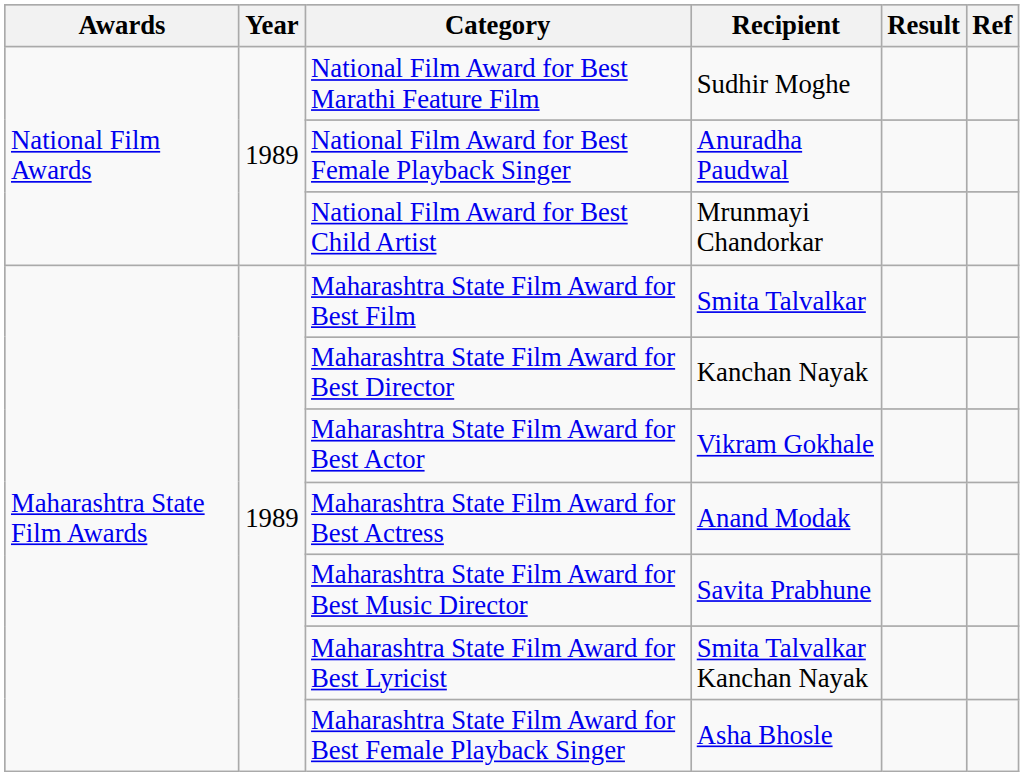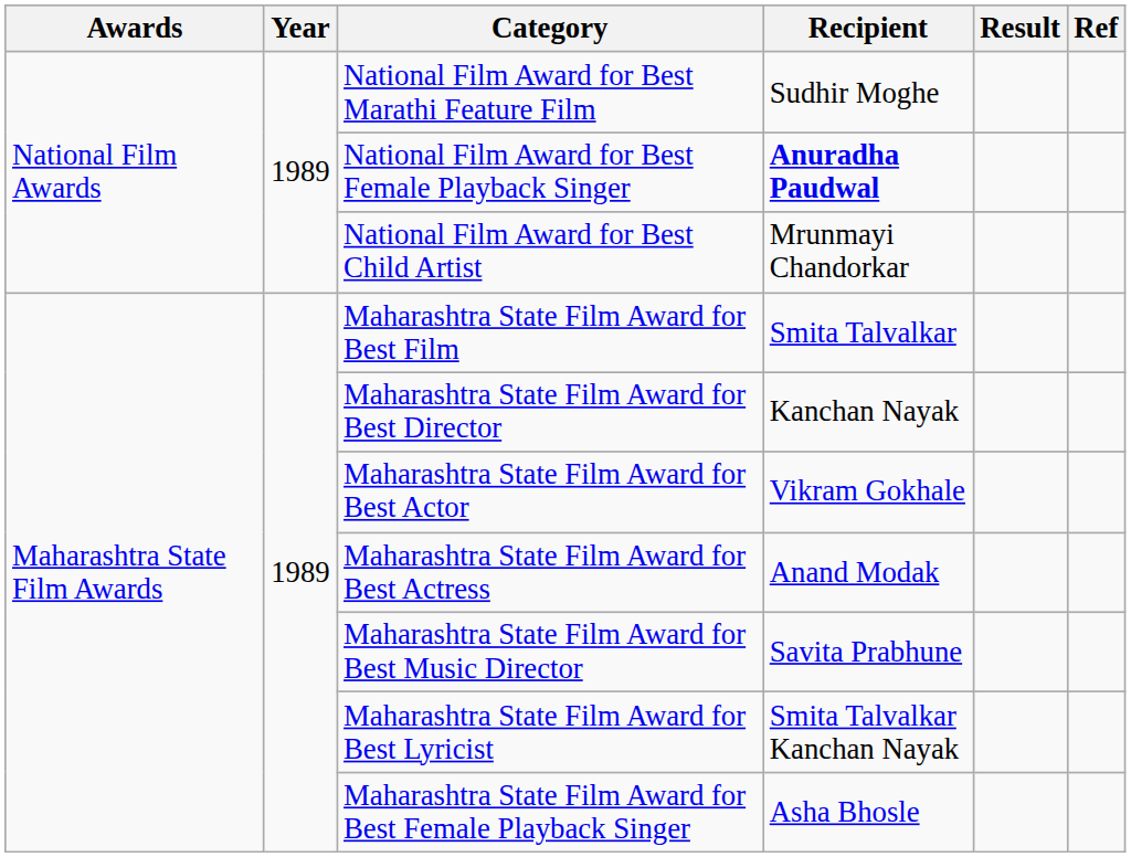National Film Award for Best Female Playback Singer | Recipient: normal -> bold
